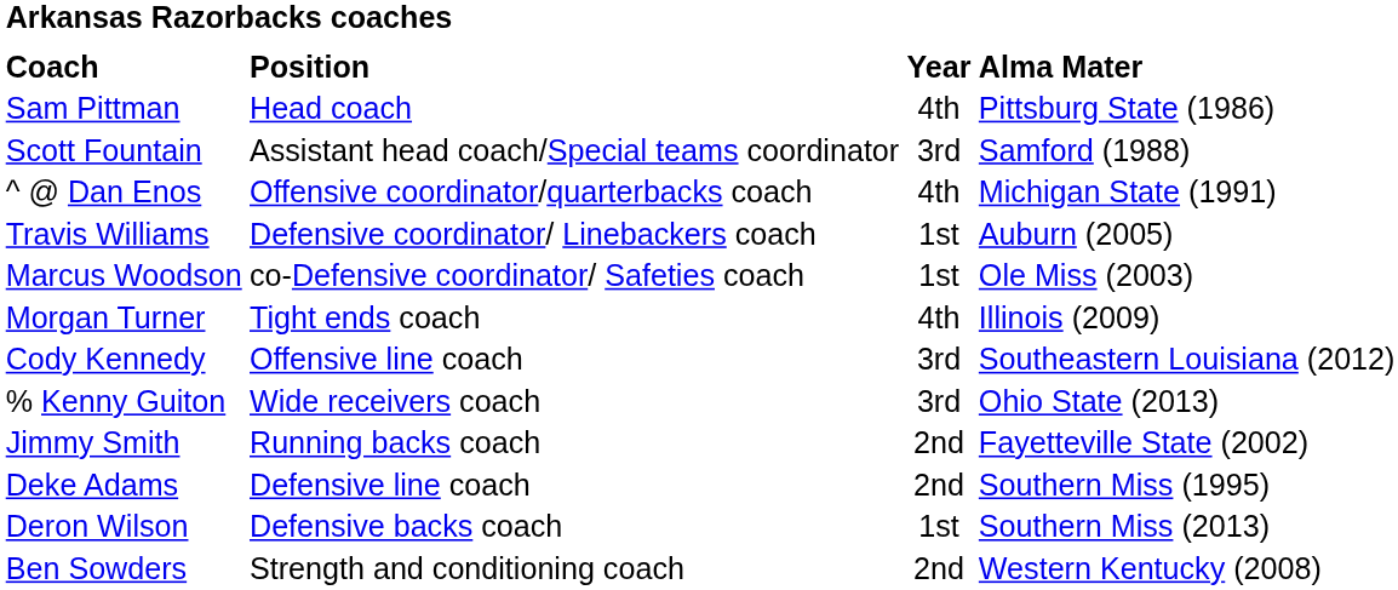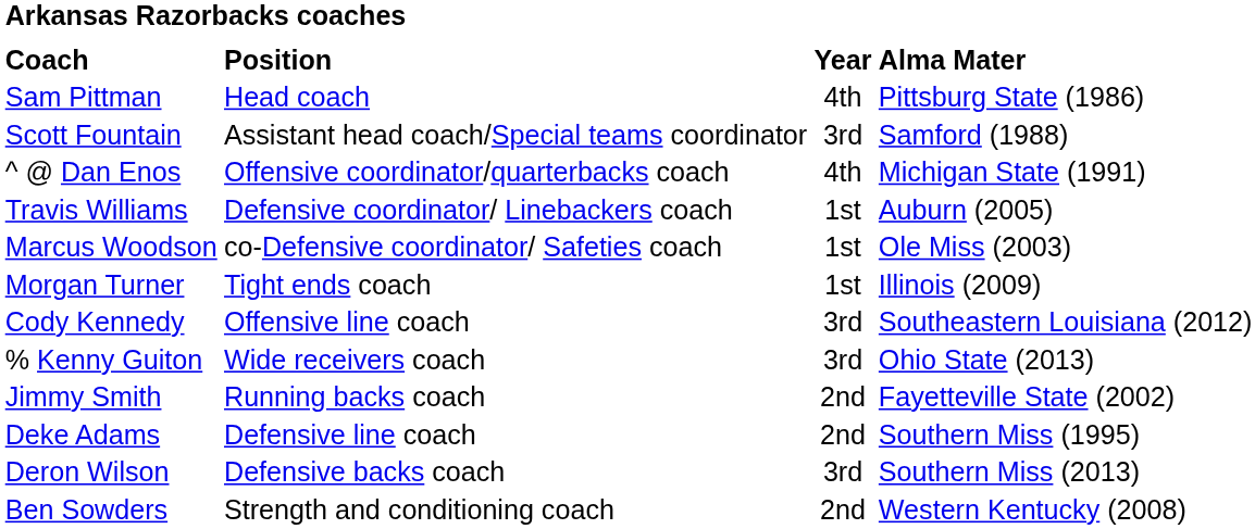Morgan Turner | column 3: 4th -> 1st
Deron Wilson | column 3: 1st -> 3rd
